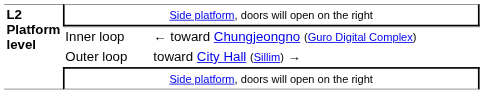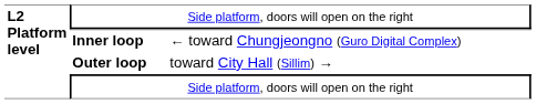Inner loop | column 2: normal -> bold
Outer loop | column 2: normal -> bold
